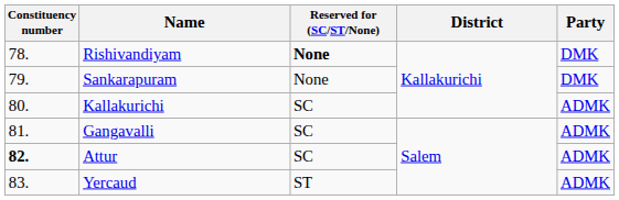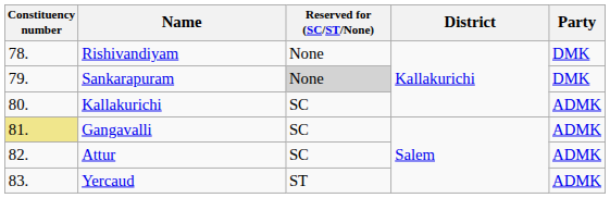Rishivandiyam | Reserved for (SC/ST/None): bold -> normal
Sankarapuram | Reserved for (SC/ST/None): no background -> lightgrey background
Gangavalli | Constituency number: no background -> khaki background
Attur | Constituency number: bold -> normal
